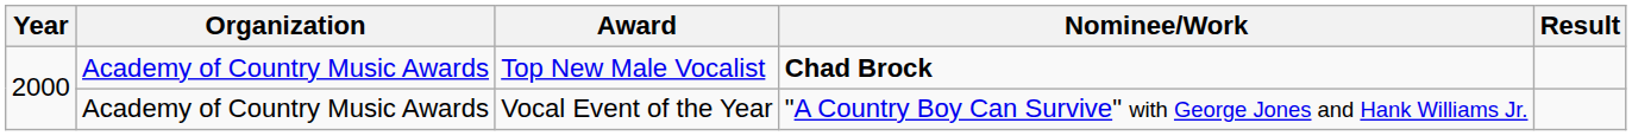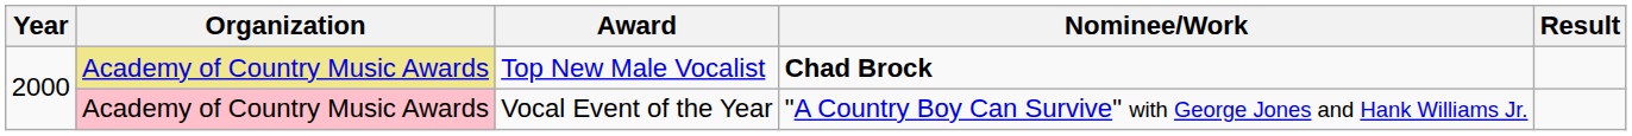Top New Male Vocalist | Organization: no background -> khaki background
Vocal Event of the Year | Organization: no background -> pink background
